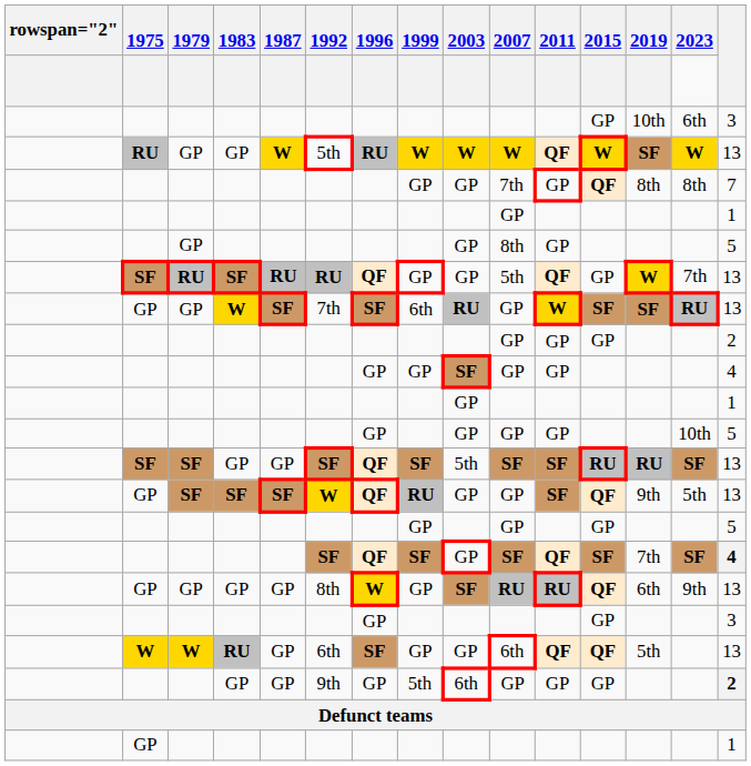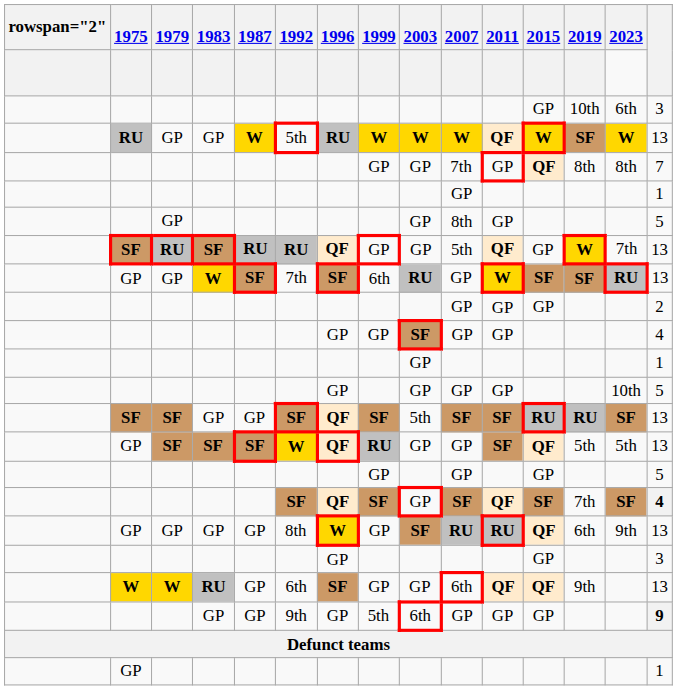row 15 | 2019: 9th -> 5th
row 20 | 2019: 5th -> 9th
row 21 | column 15: 2 -> 9
